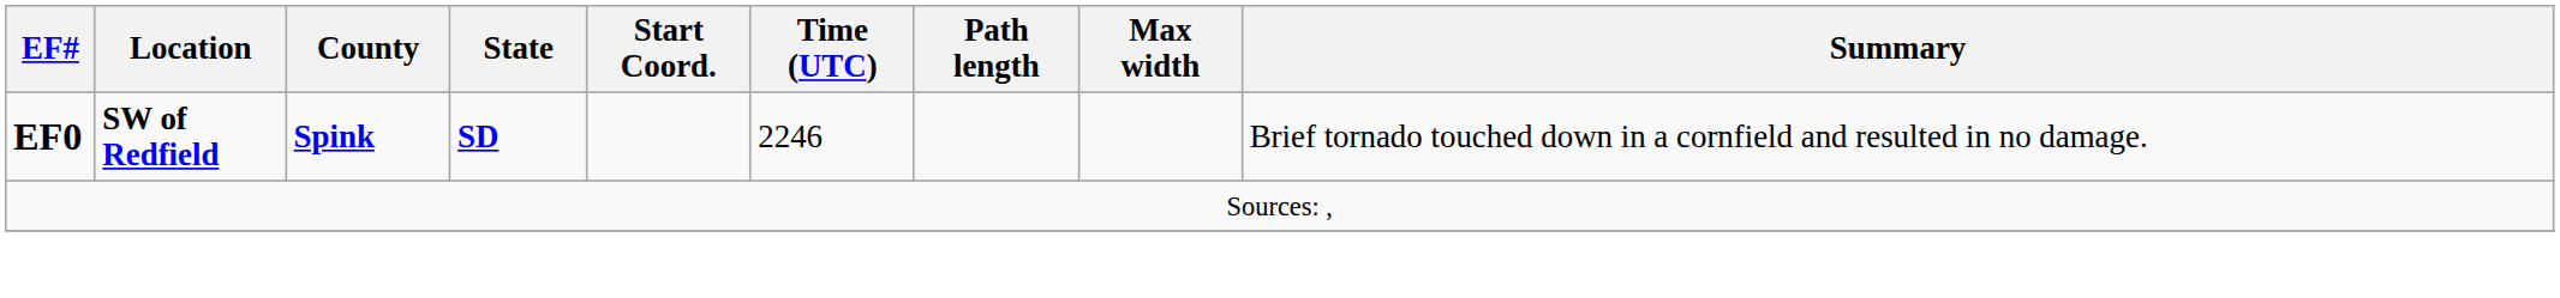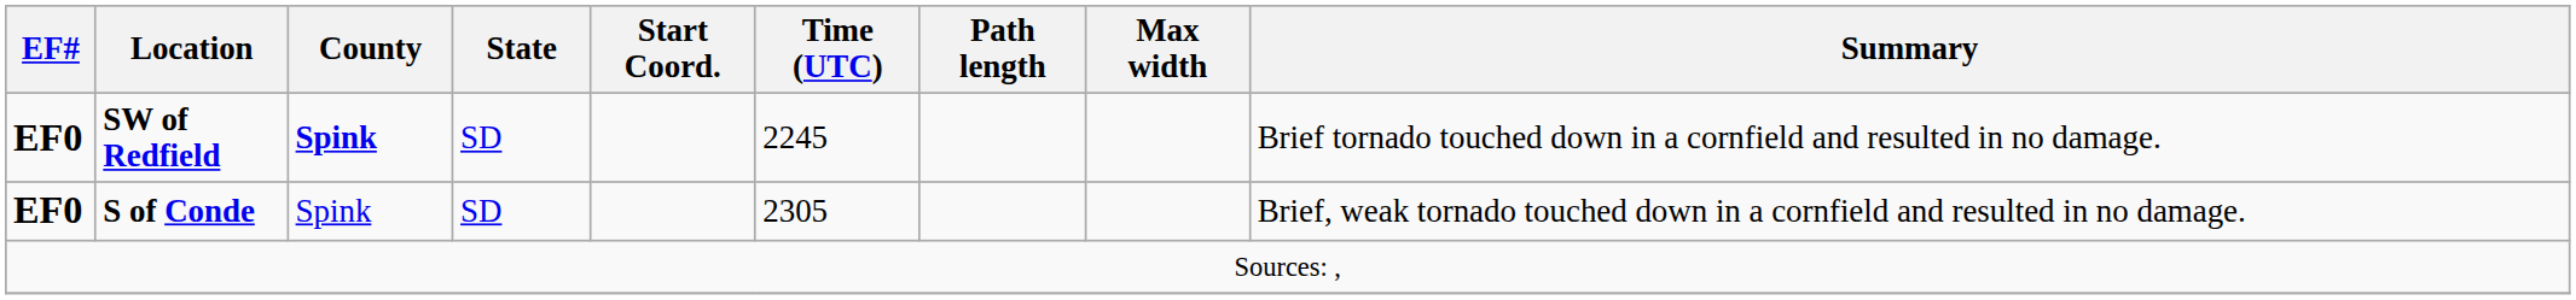SW of Redfield | State: bold -> normal
SW of Redfield | Time (UTC): 2246 -> 2245
+ row: EF0 | S of Conde | Spink | SD | 2305 | Brief, weak tornado touched down in a cornfield and resulted in no damage.
